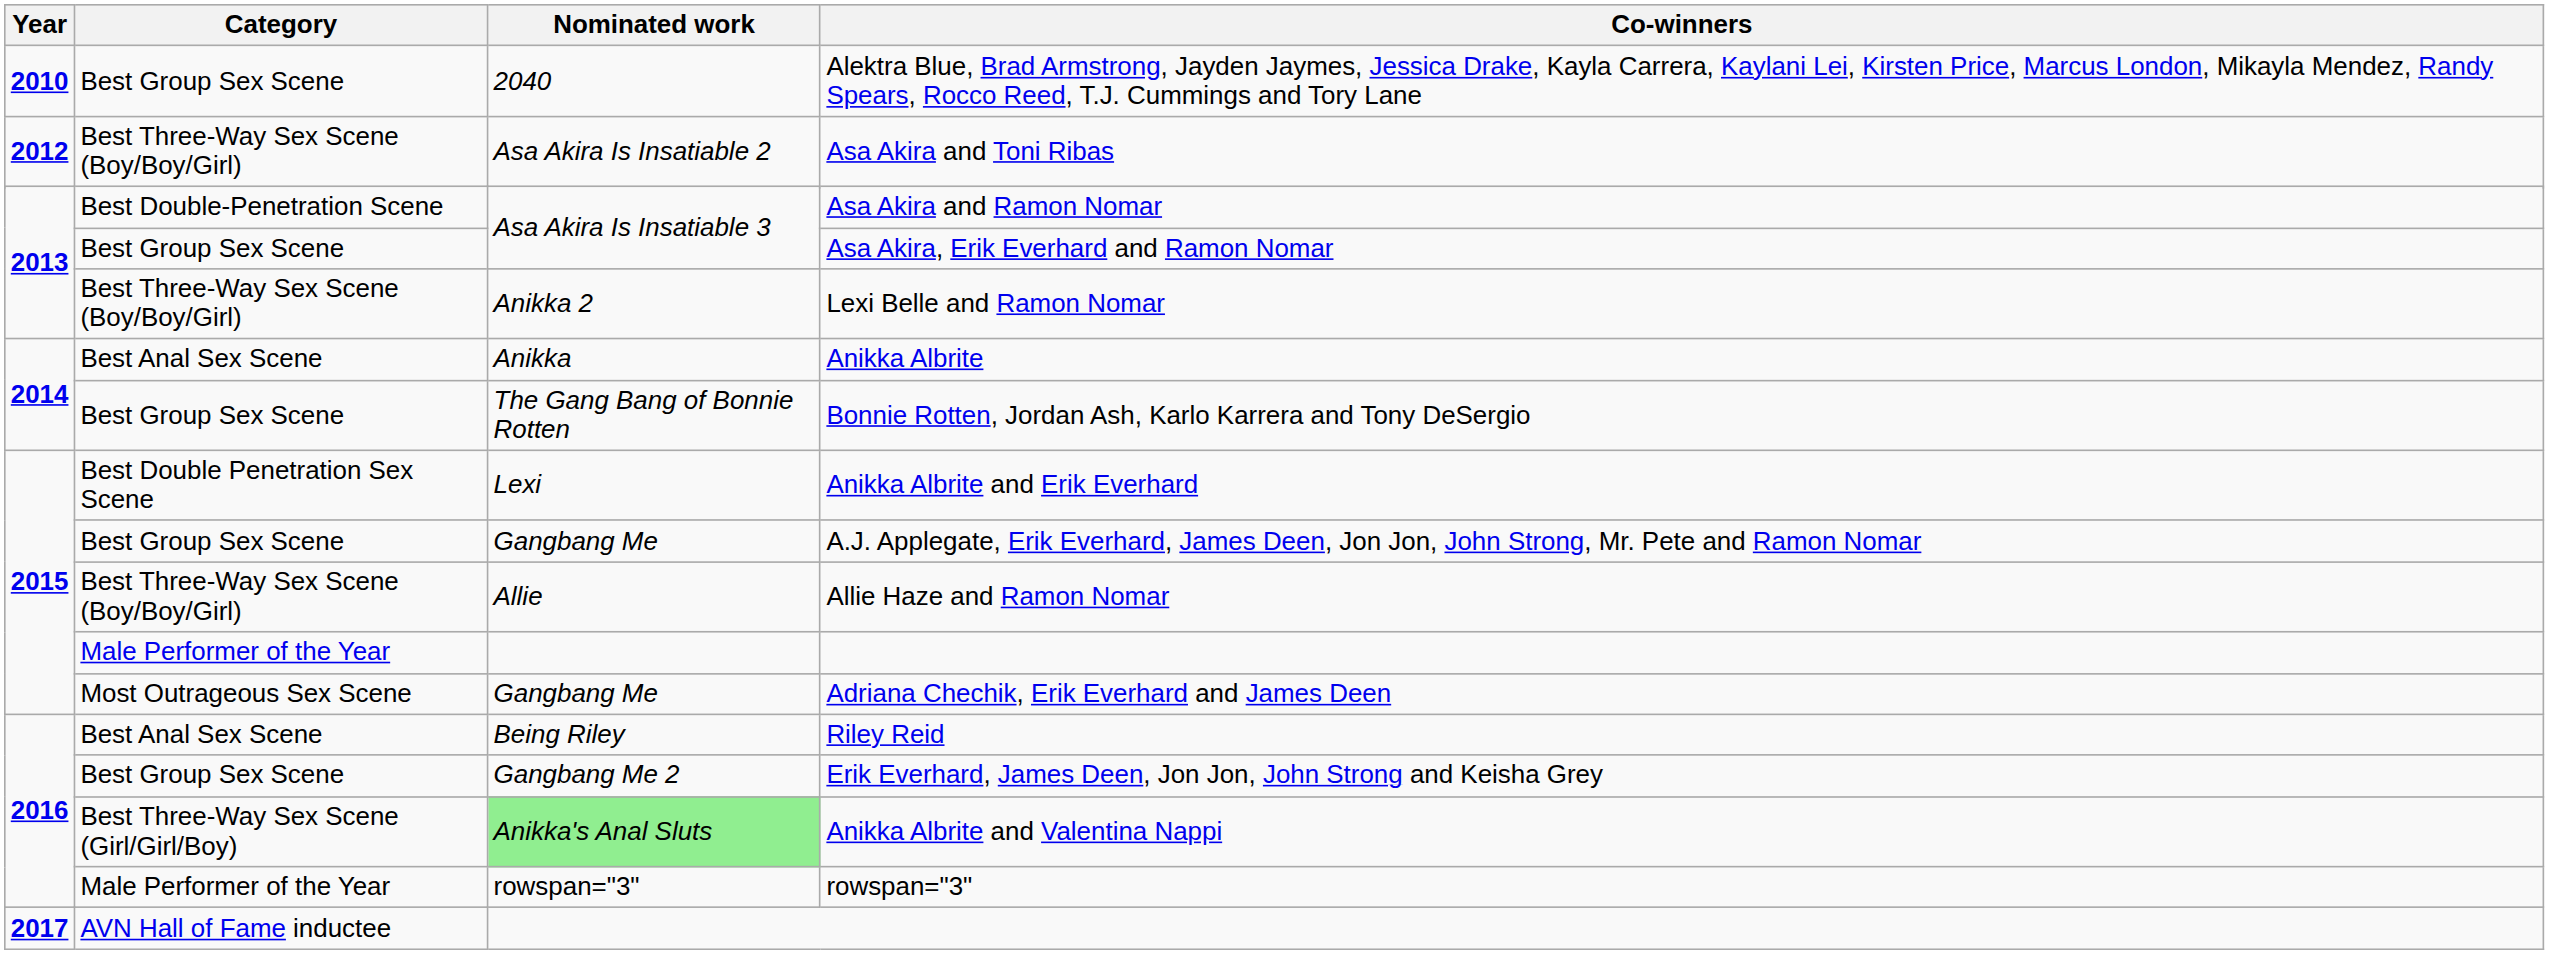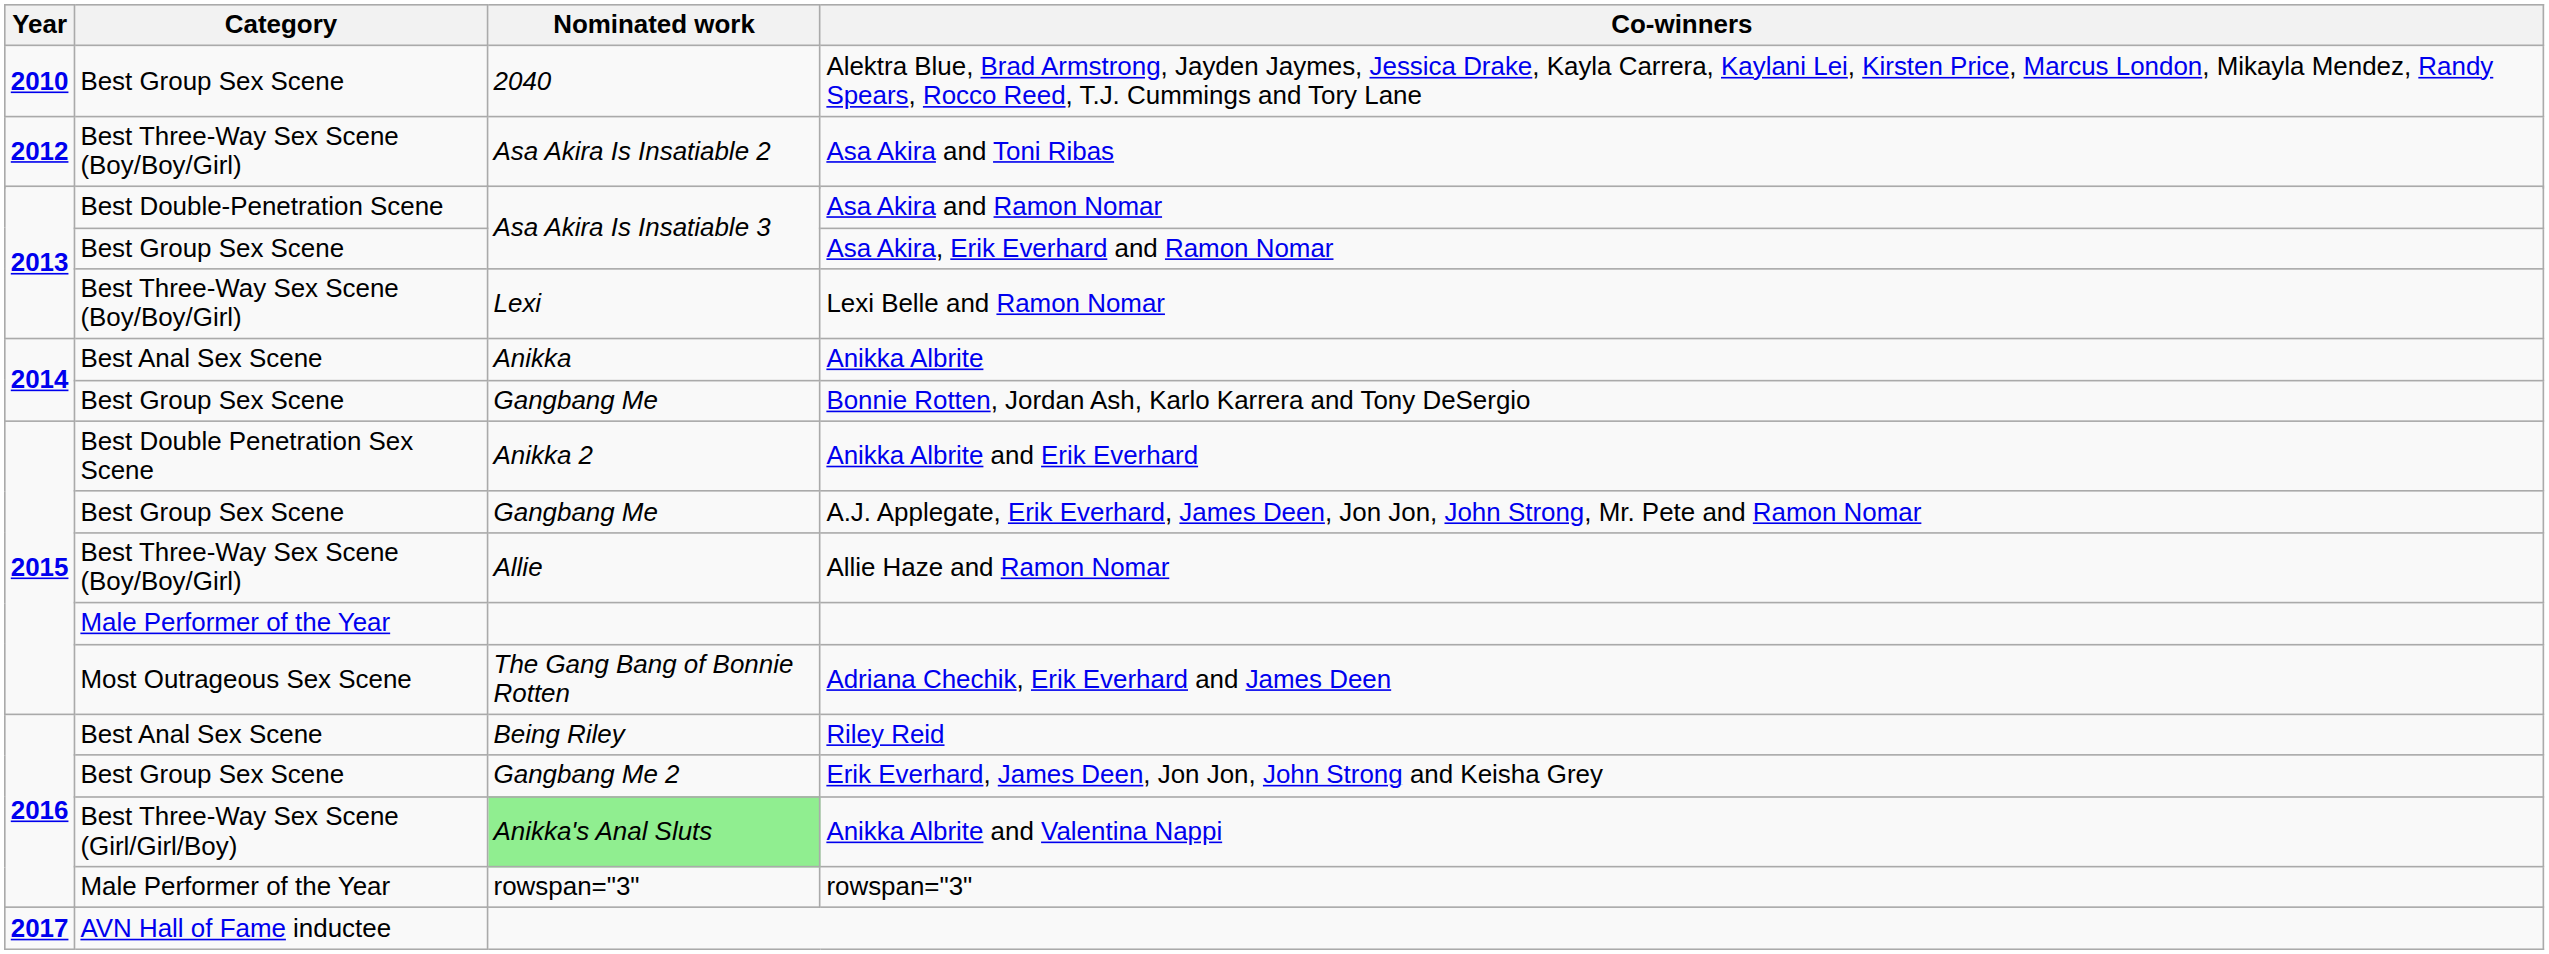Lexi Belle and Ramon Nomar | Nominated work: Anikka 2 -> Lexi
Bonnie Rotten, Jordan Ash, Karlo Karrera and Tony DeSergio | Nominated work: The Gang Bang of Bonnie Rotten -> Gangbang Me
Anikka Albrite and Erik Everhard | Nominated work: Lexi -> Anikka 2
Adriana Chechik, Erik Everhard and James Deen | Nominated work: Gangbang Me -> The Gang Bang of Bonnie Rotten
